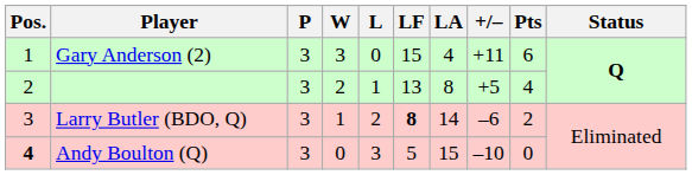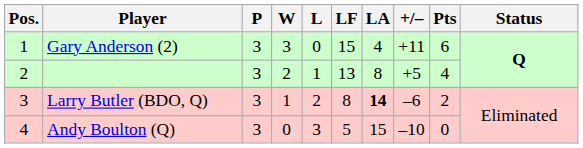Larry Butler (BDO, Q) | LF: bold -> normal
Larry Butler (BDO, Q) | LA: normal -> bold
Andy Boulton (Q) | Pos.: bold -> normal
